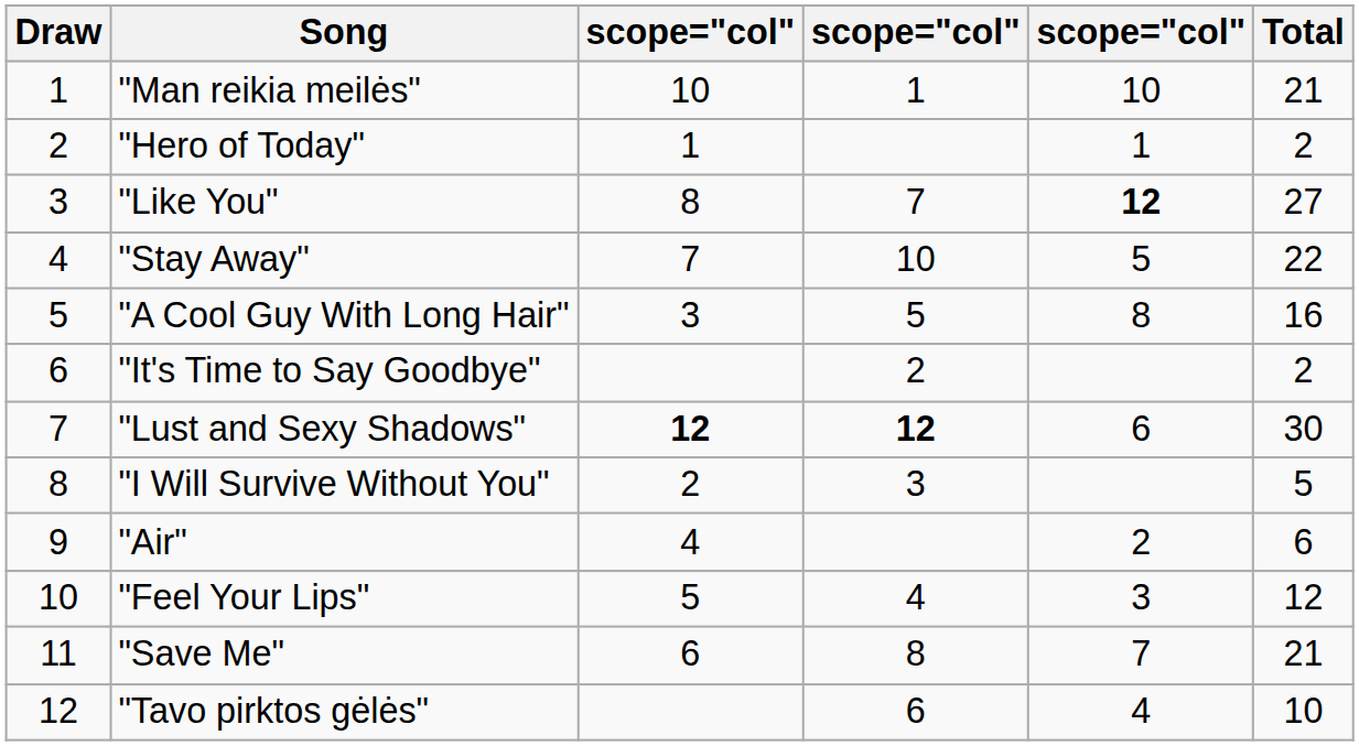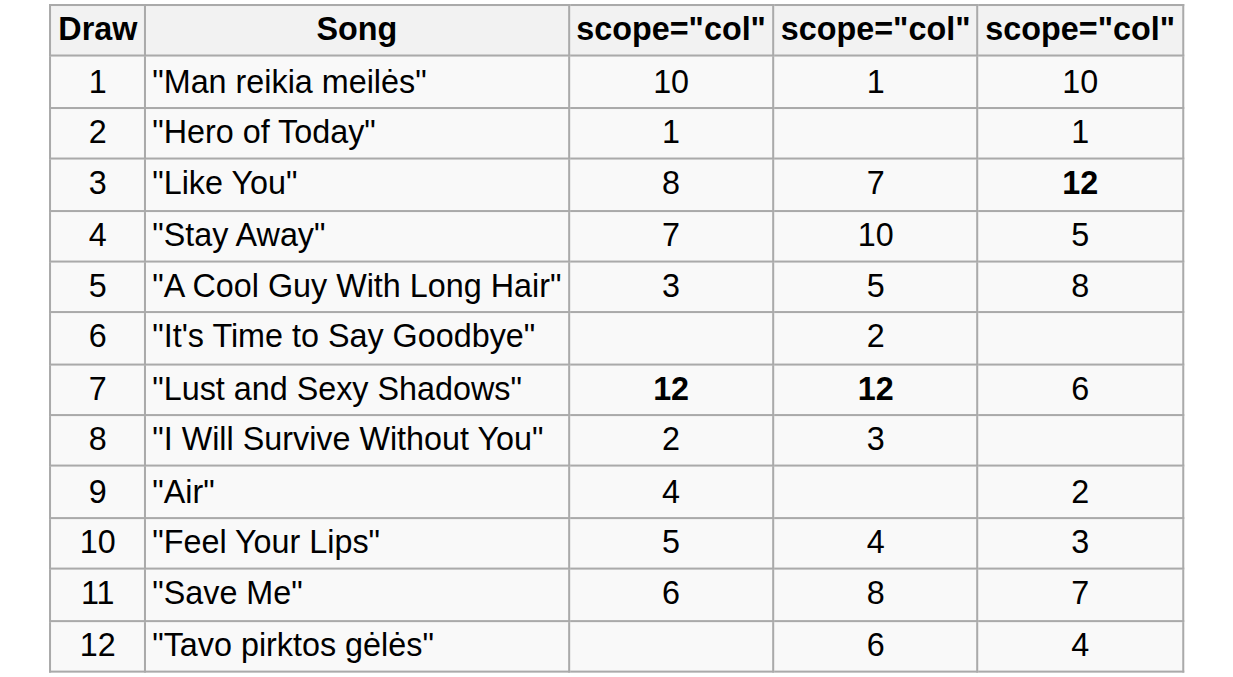- column: Total | 21 | 2 | 27 | 22 | 16 | 2 | 30 | 5 | 6 | 12 | 21 | 10
